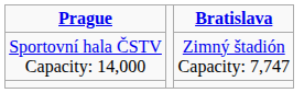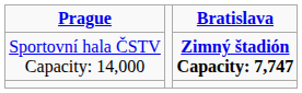Sportovní hala ČSTV Capacity: 14,000 | Bratislava: normal -> bold
